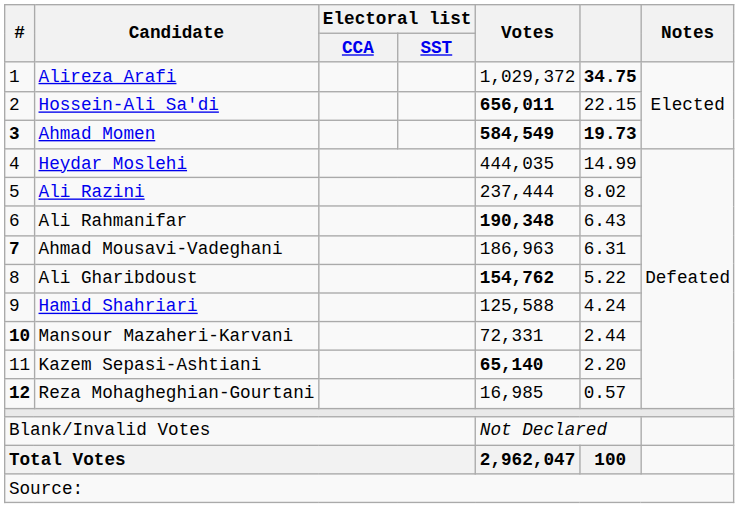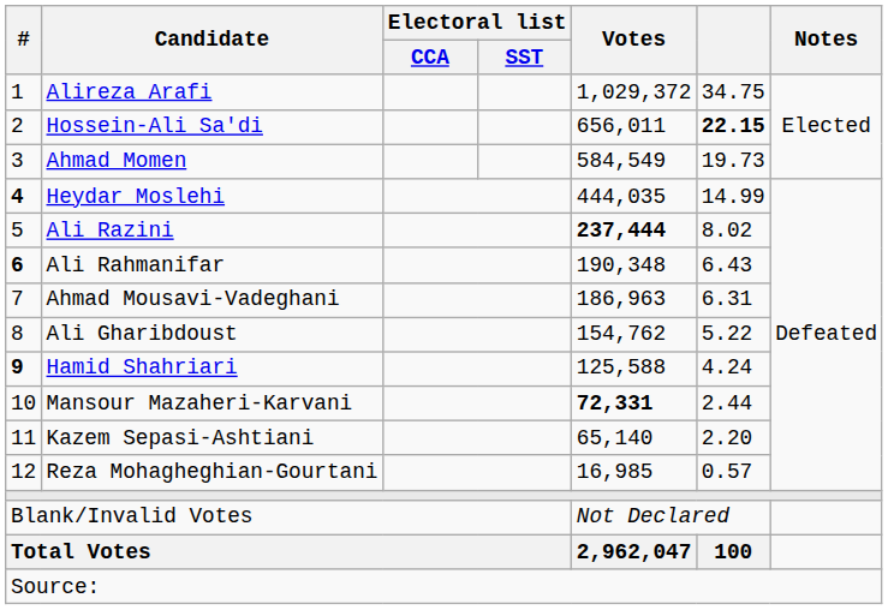Alireza Arafi | column 6: bold -> normal
Hossein-Ali Sa'di | Votes: bold -> normal
Hossein-Ali Sa'di | column 6: normal -> bold
Ahmad Momen | #: bold -> normal
Ahmad Momen | Votes: bold -> normal
Ahmad Momen | column 6: bold -> normal
Heydar Moslehi | #: normal -> bold
Ali Razini | Votes: normal -> bold
Ali Rahmanifar | #: normal -> bold
Ali Rahmanifar | Votes: bold -> normal
Ahmad Mousavi-Vadeghani | #: bold -> normal
Ali Gharibdoust | Votes: bold -> normal
Hamid Shahriari | #: normal -> bold
Mansour Mazaheri-Karvani | #: bold -> normal
Mansour Mazaheri-Karvani | Votes: normal -> bold
Kazem Sepasi-Ashtiani | Votes: bold -> normal
Reza Mohagheghian-Gourtani | #: bold -> normal
